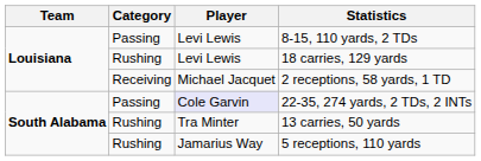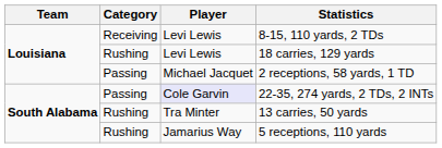8-15, 110 yards, 2 TDs | Category: Passing -> Receiving
2 receptions, 58 yards, 1 TD | Category: Receiving -> Passing
